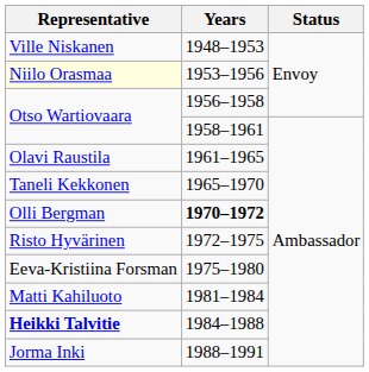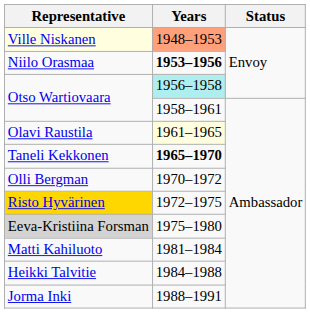Ville Niskanen | Representative: no background -> lightyellow background
Ville Niskanen | Years: no background -> lightsalmon background
Niilo Orasmaa | Representative: lightyellow background -> no background
Niilo Orasmaa | Years: normal -> bold
Otso Wartiovaara / 1956–1958 | Years: no background -> paleturquoise background
Olavi Raustila | Years: no background -> lightyellow background
Taneli Kekkonen | Years: normal -> bold
Olli Bergman | Years: bold -> normal
Risto Hyvärinen | Representative: no background -> gold background
Eeva-Kristiina Forsman | Representative: no background -> lightgrey background
Heikki Talvitie | Representative: bold -> normal
